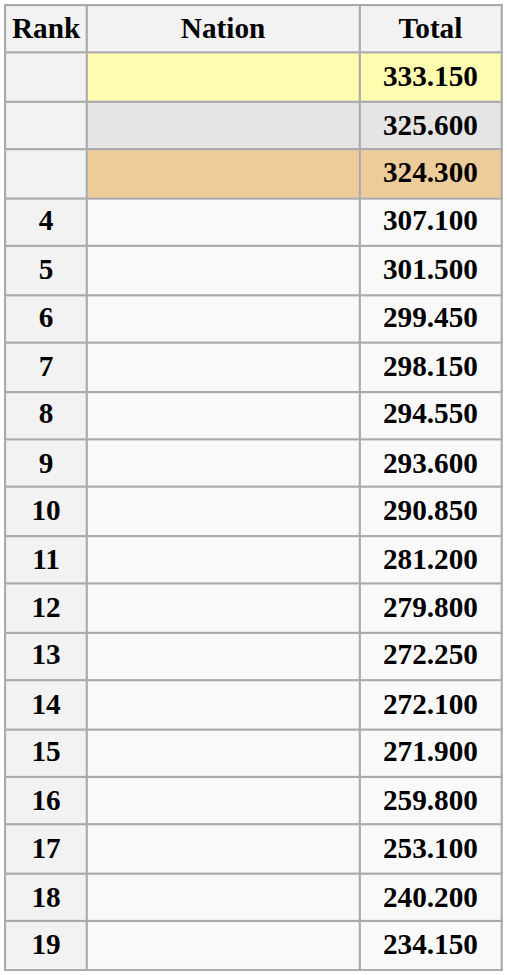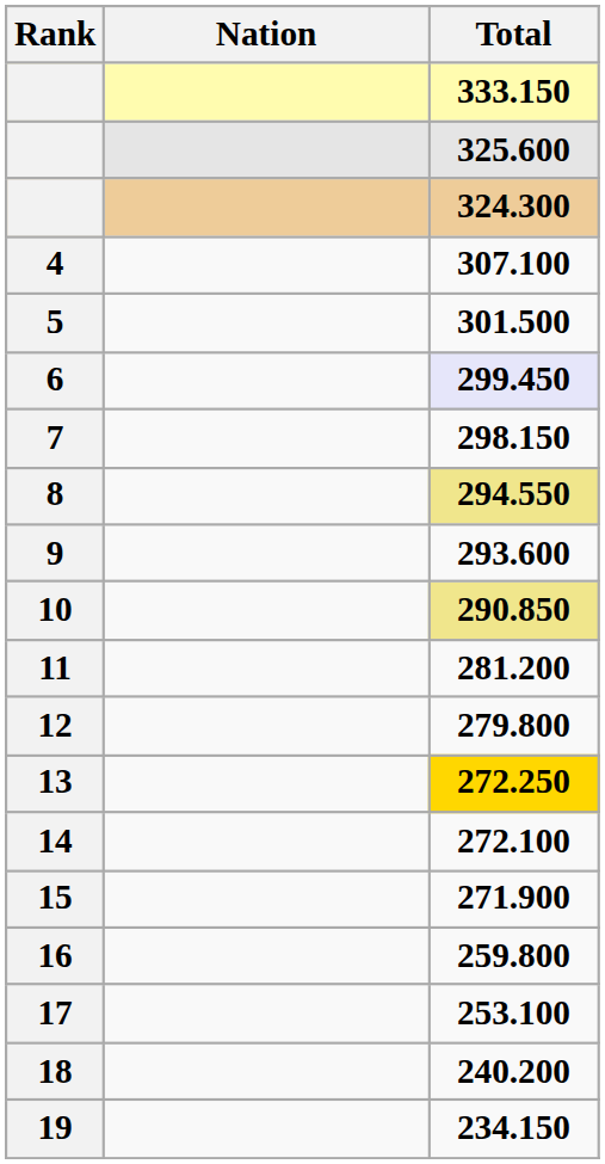299.450 | Total: no background -> lavender background
294.550 | Total: no background -> khaki background
290.850 | Total: no background -> khaki background
272.250 | Total: no background -> gold background
